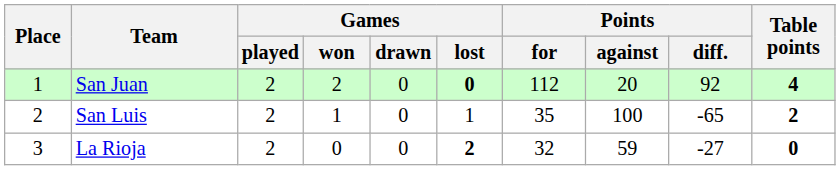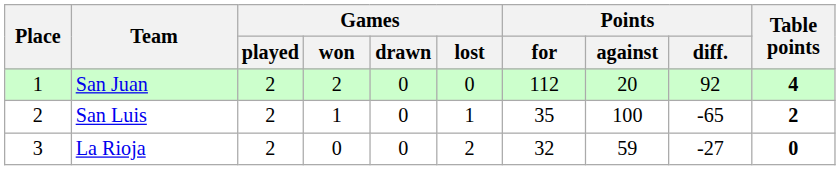San Juan | Games / lost: bold -> normal
La Rioja | Games / lost: bold -> normal
